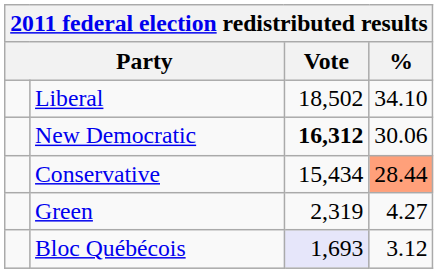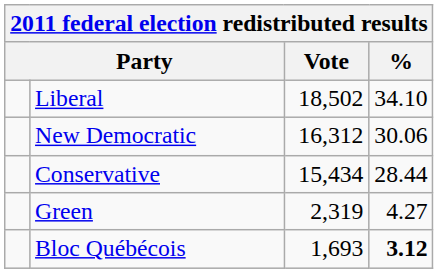New Democratic | Vote: bold -> normal
Conservative | %: lightsalmon background -> no background
Bloc Québécois | Vote: lavender background -> no background
Bloc Québécois | %: normal -> bold
